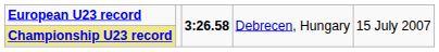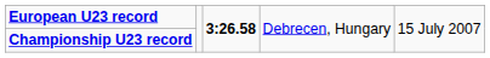Championship U23 record | column 1: khaki background -> no background
